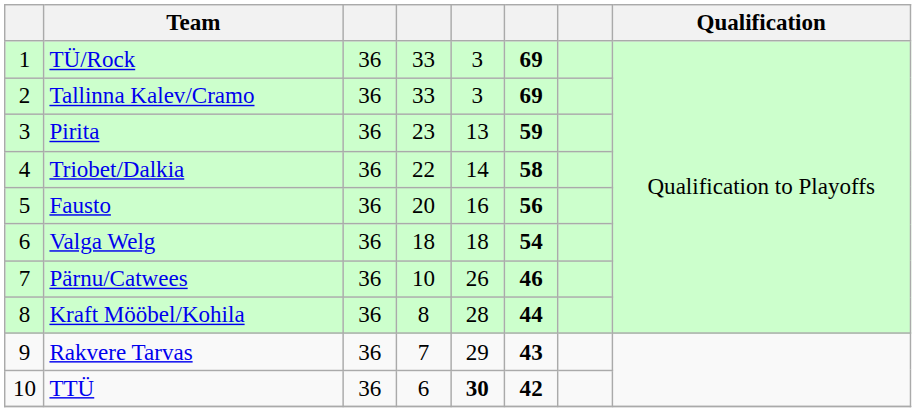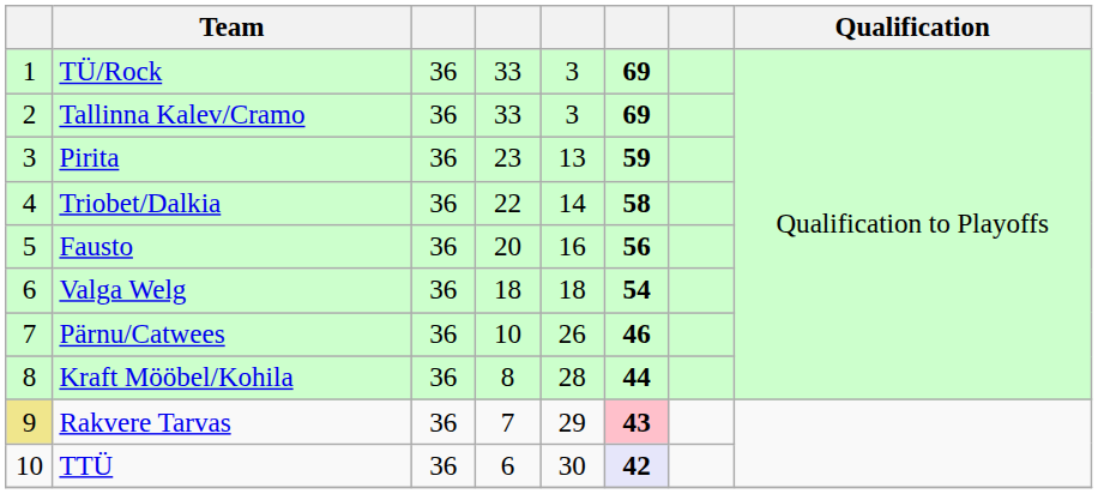Rakvere Tarvas | column 1: no background -> khaki background
Rakvere Tarvas | column 6: no background -> pink background
TTÜ | column 5: bold -> normal
TTÜ | column 6: no background -> lavender background
